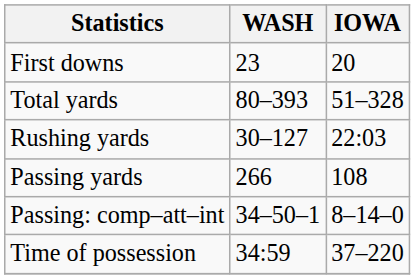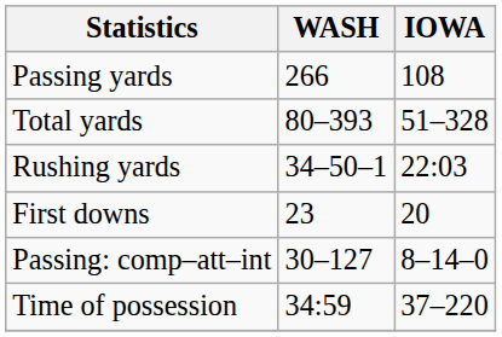rows swapped: First downs <-> Passing yards
Rushing yards | WASH: 30–127 -> 34–50–1
Passing: comp–att–int | WASH: 34–50–1 -> 30–127
